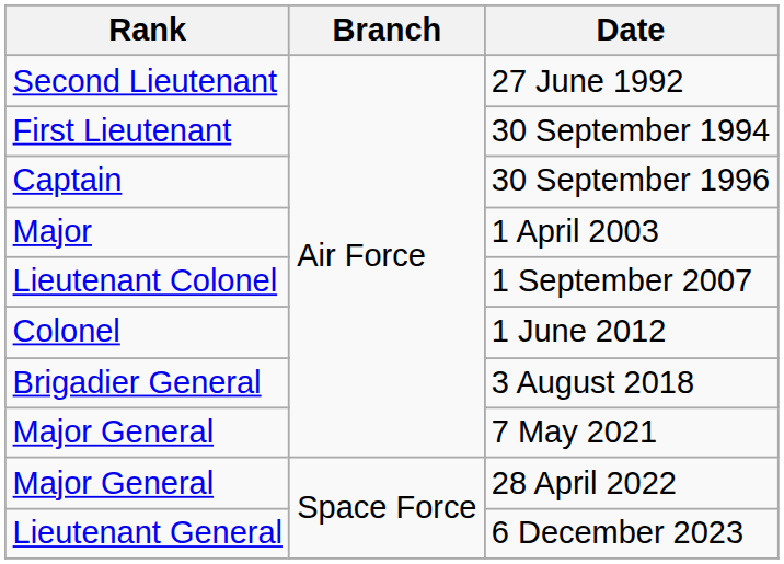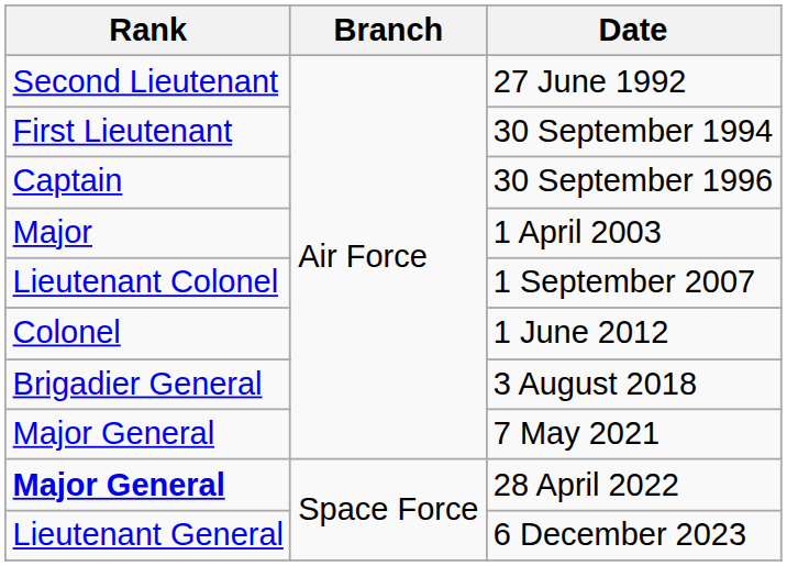28 April 2022 | Rank: normal -> bold
